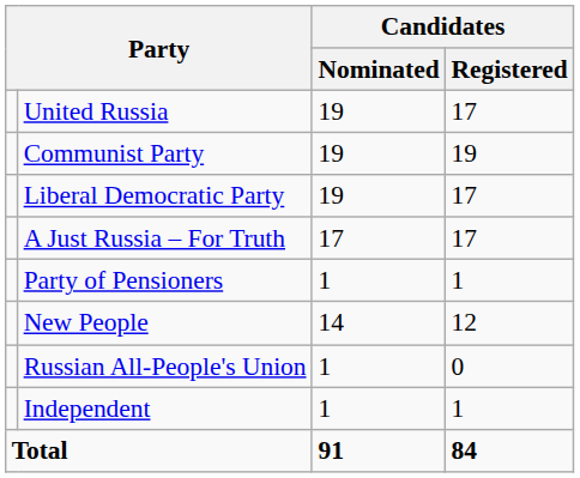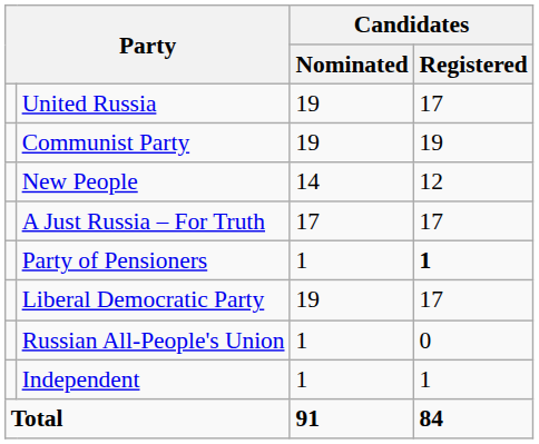rows swapped: Liberal Democratic Party <-> New People
Party of Pensioners | Candidates / Registered: normal -> bold
